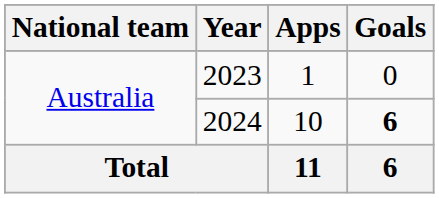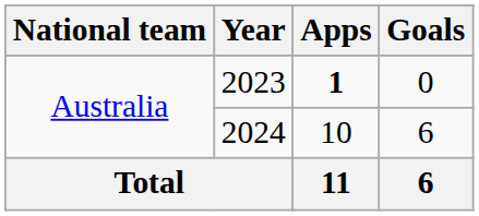2023 | Apps: normal -> bold
2024 | Goals: bold -> normal
